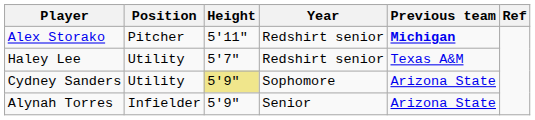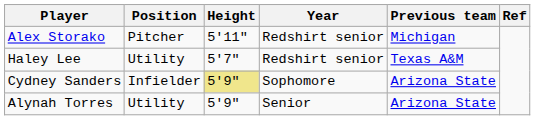Alex Storako | Previous team: bold -> normal
Cydney Sanders | Position: Utility -> Infielder
Alynah Torres | Position: Infielder -> Utility
